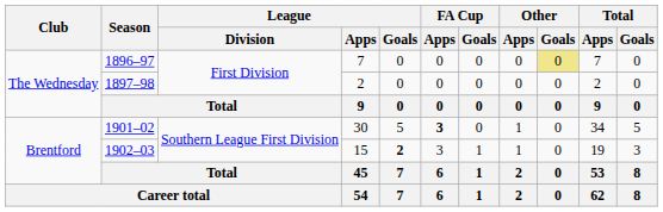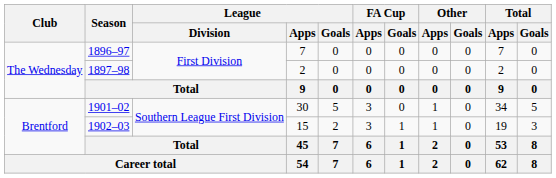1896–97 | Other / Goals: khaki background -> no background
1901–02 | FA Cup / Apps: bold -> normal
1902–03 | League / Goals: bold -> normal
